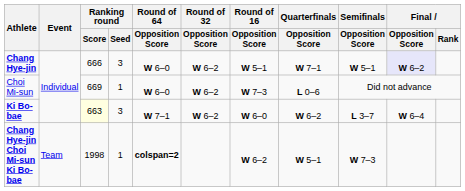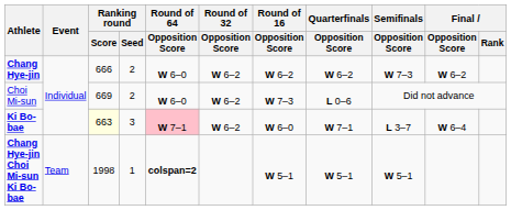Chang Hye-jin | Ranking round / Seed: 3 -> 2
Chang Hye-jin | Round of 16 / Opposition Score: W 5–1 -> W 6–2
Chang Hye-jin | Quarterfinals / Opposition Score: W 7–1 -> W 6–2
Chang Hye-jin | Semifinals / Opposition Score: W 5–1 -> W 7–3
Chang Hye-jin | Final / Opposition Score: lavender background -> no background
Choi Mi-sun | Ranking round / Seed: 1 -> 2
Ki Bo-bae | Round of 64 / Opposition Score: no background -> pink background
Ki Bo-bae | Quarterfinals / Opposition Score: W 6–2 -> W 7–1
Chang Hye-jin Choi Mi-sun Ki Bo-bae | Round of 16 / Opposition Score: W 6–2 -> W 5–1
Chang Hye-jin Choi Mi-sun Ki Bo-bae | Semifinals / Opposition Score: W 7–3 -> W 5–1
